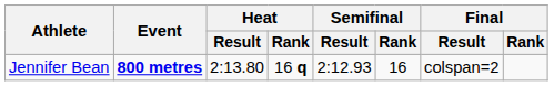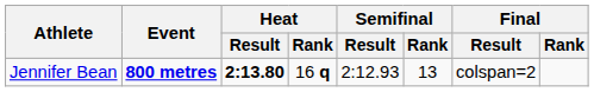Jennifer Bean | Heat / Result: normal -> bold
Jennifer Bean | Semifinal / Rank: 16 -> 13
